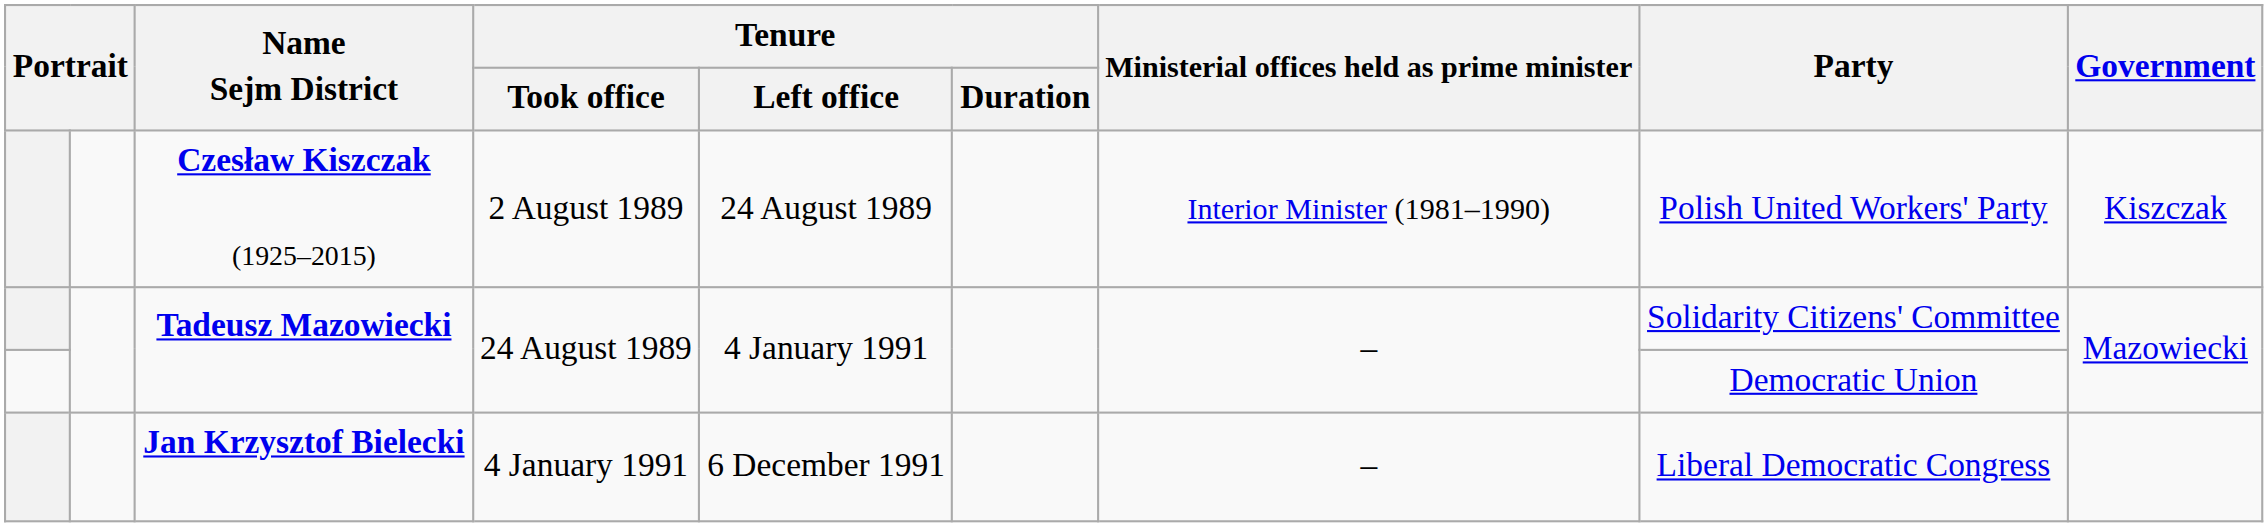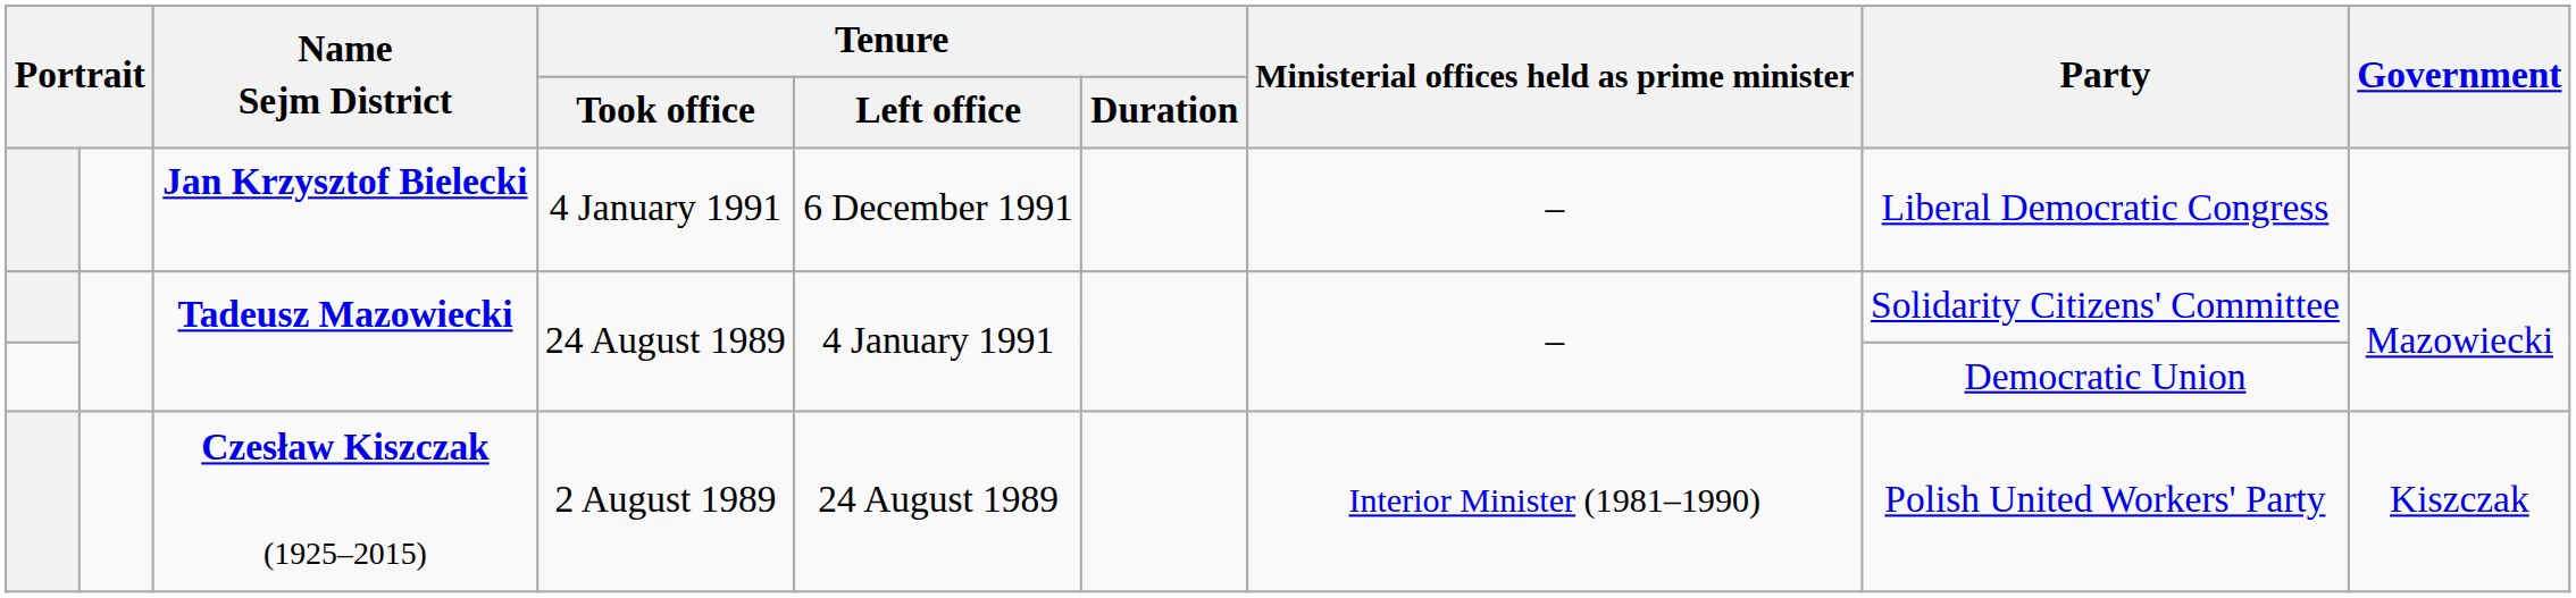rows swapped: Czesław Kiszczak (1925–2015) <-> Jan Krzysztof Bielecki
